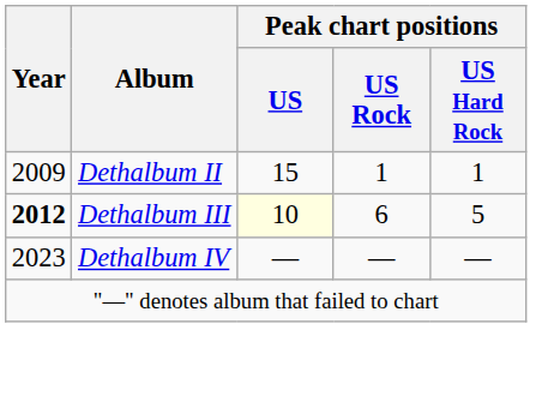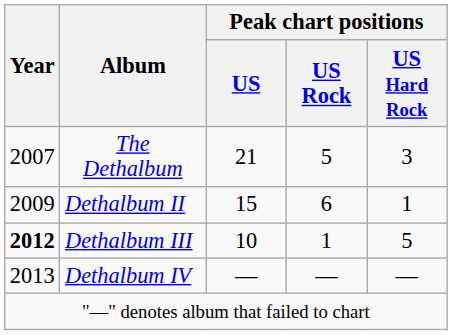+ row: 2007 | The Dethalbum | 21 | 5 | 3
Dethalbum II | Peak chart positions / US Rock: 1 -> 6
Dethalbum III | Peak chart positions / US: lightyellow background -> no background
Dethalbum III | Peak chart positions / US Rock: 6 -> 1
Dethalbum IV | Year: 2023 -> 2013
